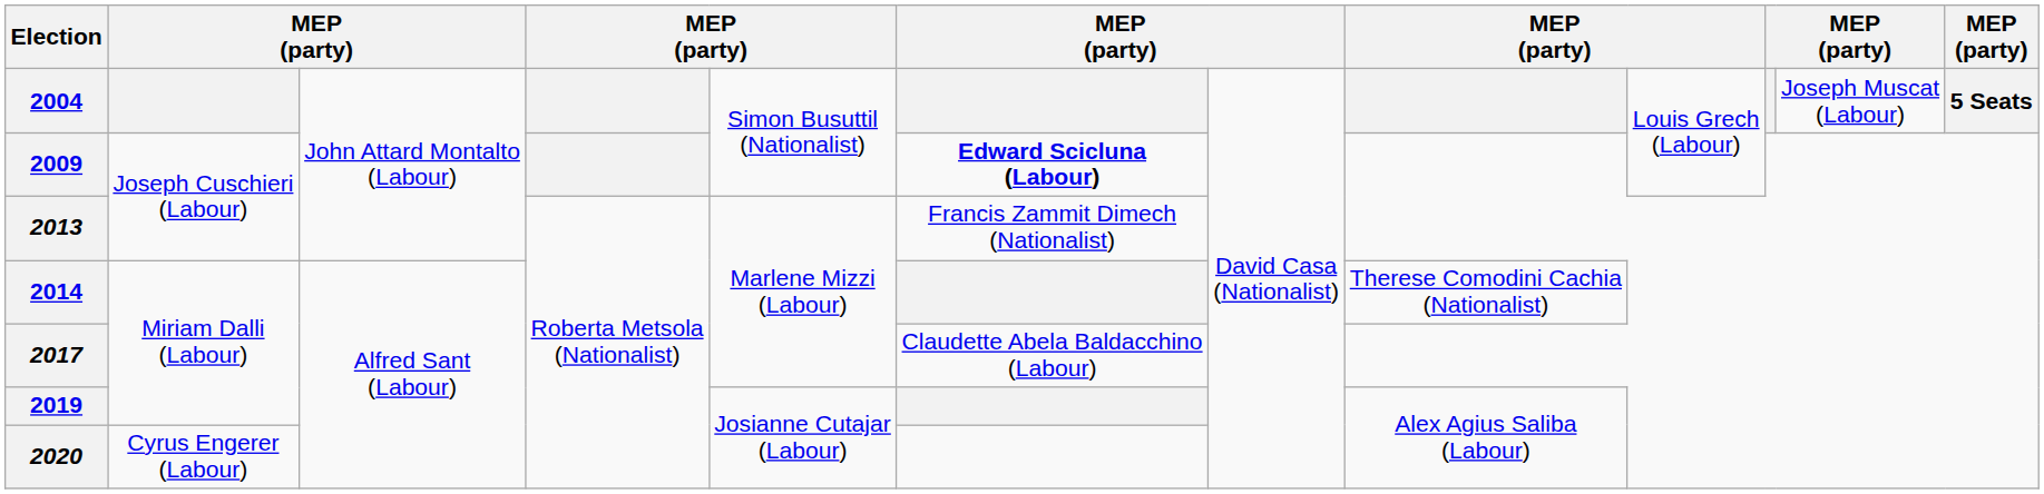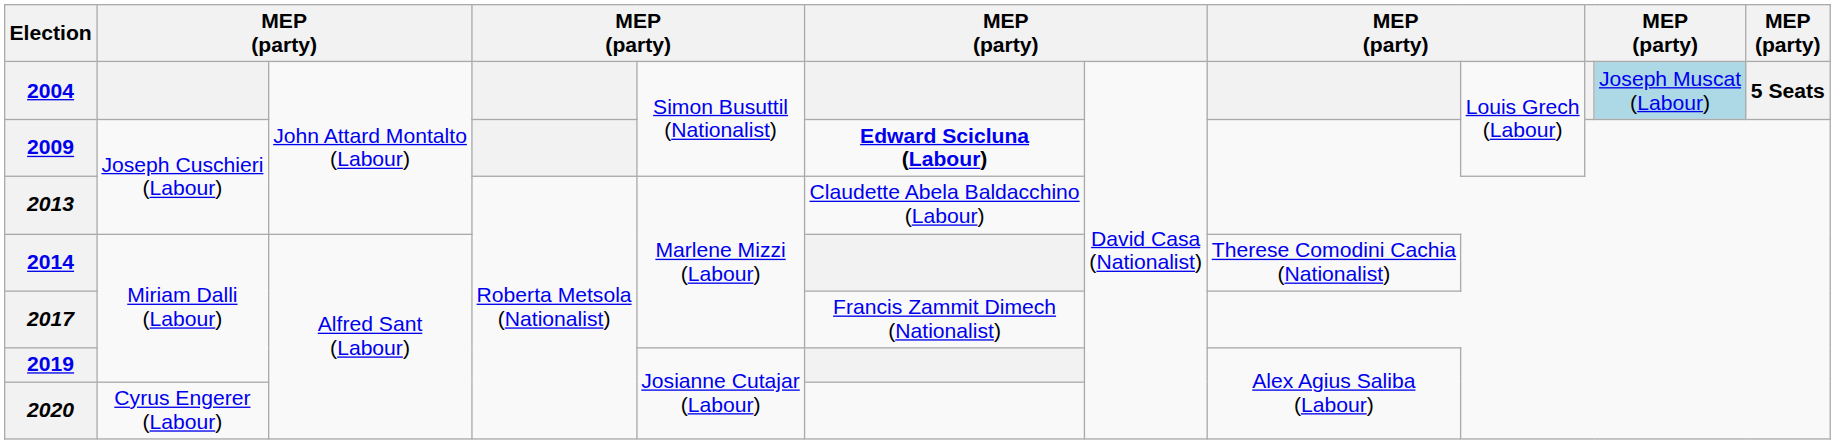2004 | column 11: no background -> lightblue background
2013 | column 6: Francis Zammit Dimech (Nationalist) -> Claudette Abela Baldacchino (Labour)
2017 | column 6: Claudette Abela Baldacchino (Labour) -> Francis Zammit Dimech (Nationalist)
